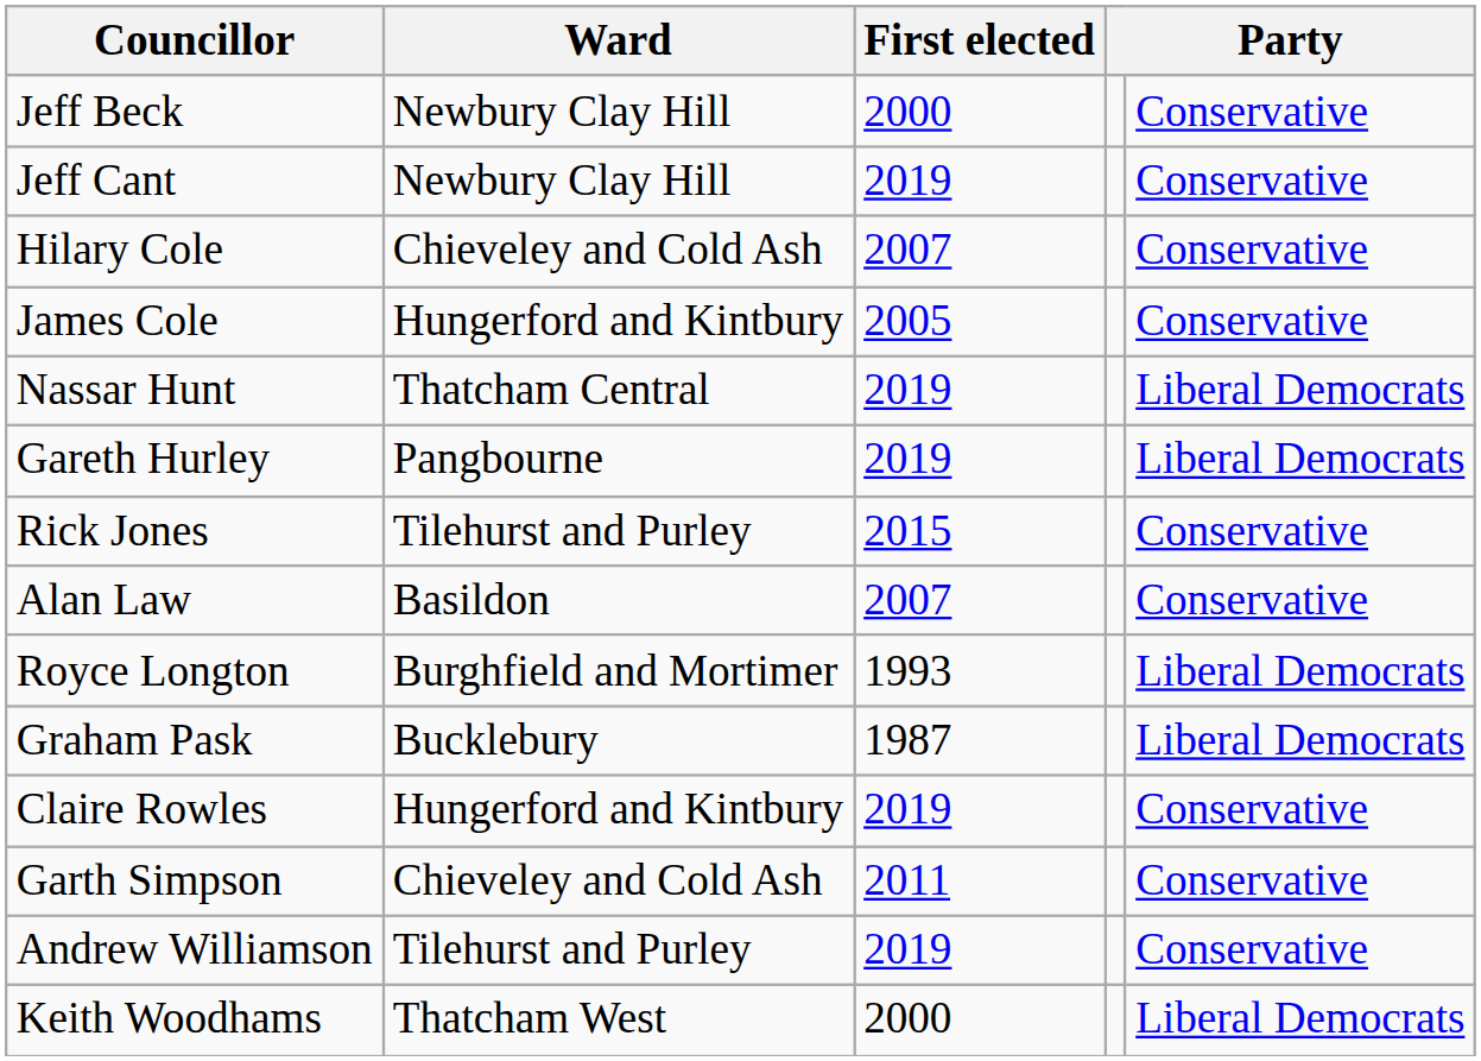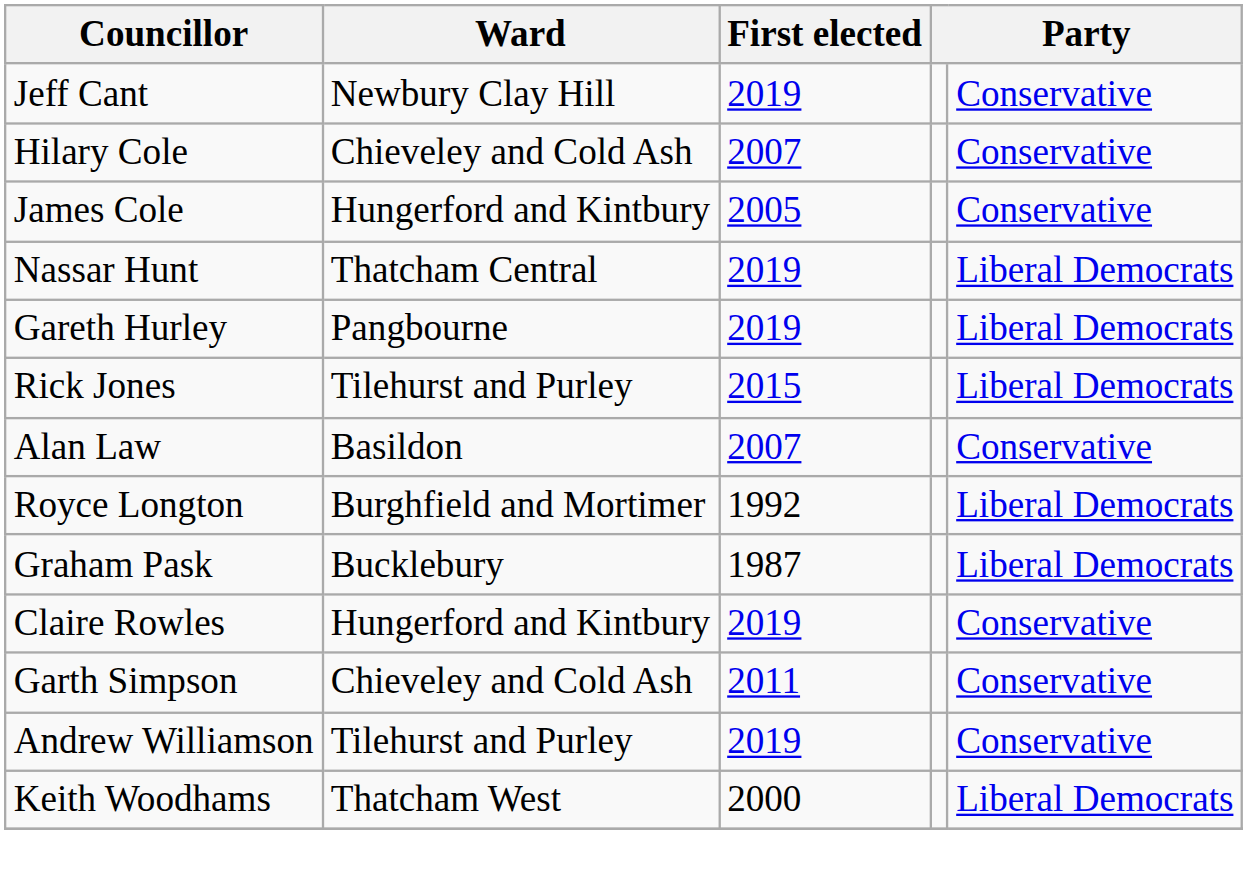- row: Jeff Beck | Newbury Clay Hill | 2000 | Conservative
Rick Jones | column 5: Conservative -> Liberal Democrats
Royce Longton | First elected: 1993 -> 1992
